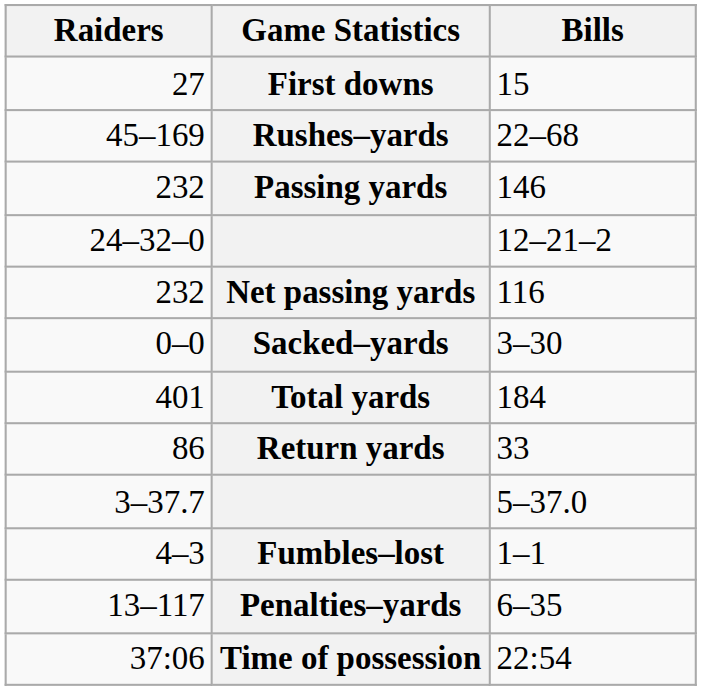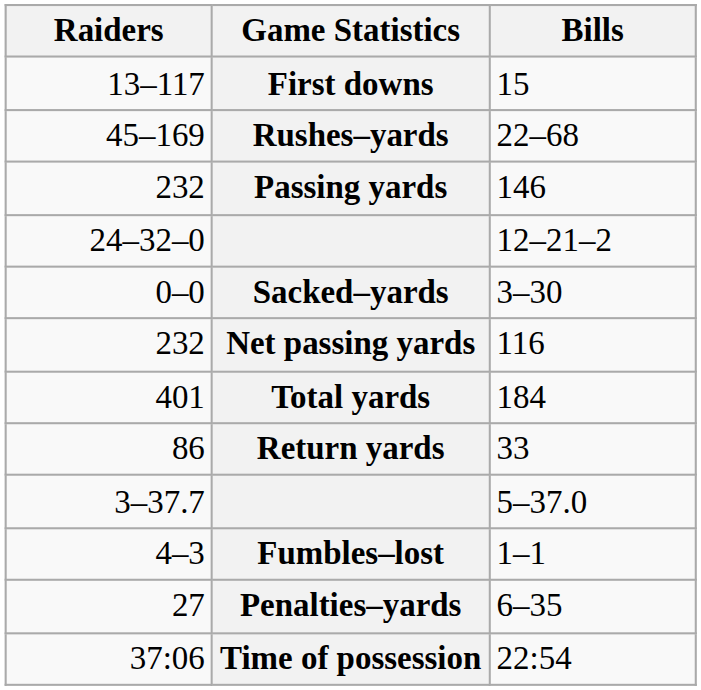First downs | Raiders: 27 -> 13–117
rows swapped: Sacked–yards <-> Net passing yards
Penalties–yards | Raiders: 13–117 -> 27
